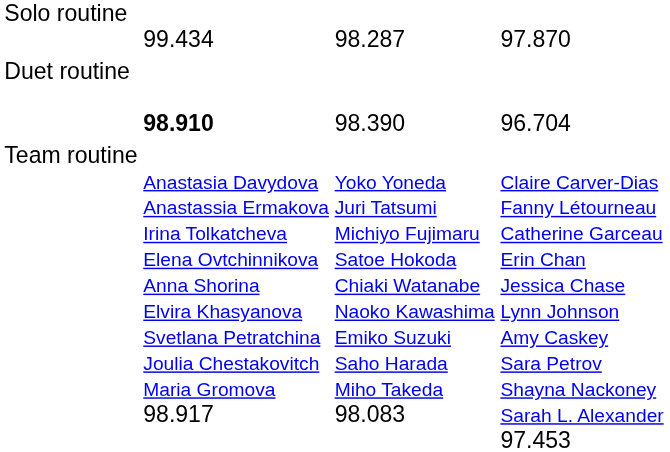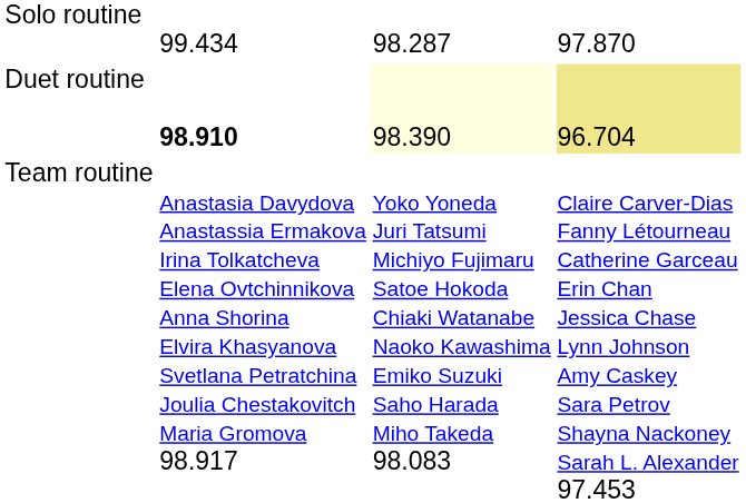Duet routine | column 3: no background -> lightyellow background
Duet routine | column 4: no background -> khaki background
